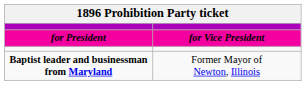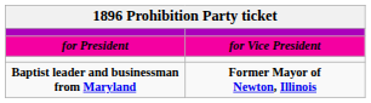row 5 | column 2: normal -> bold
